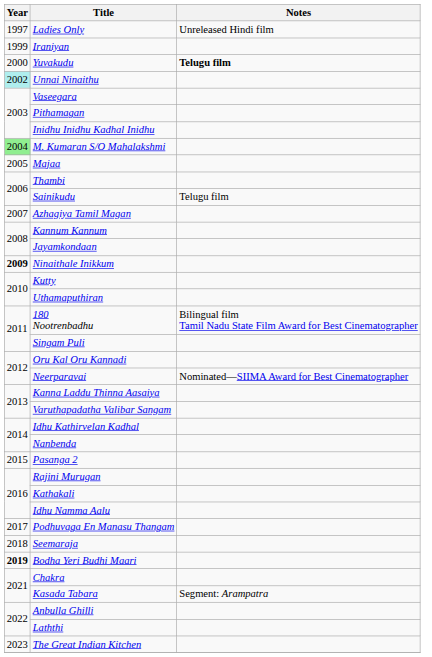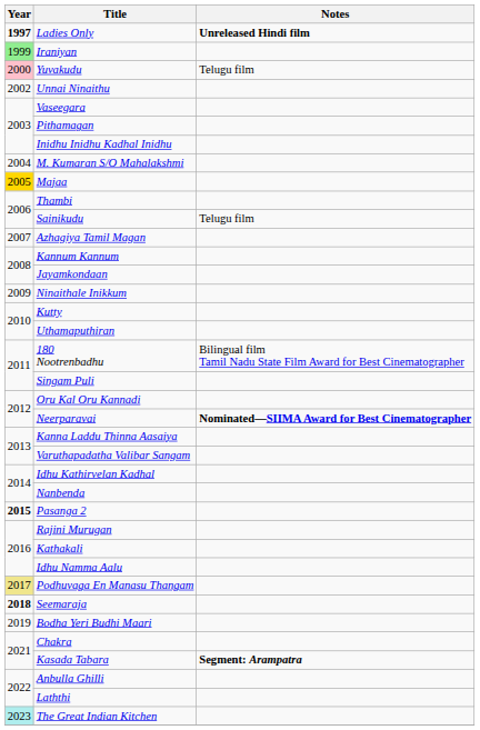Ladies Only | Year: normal -> bold
Ladies Only | Notes: normal -> bold
Iraniyan | Year: no background -> lightgreen background
Yuvakudu | Year: no background -> pink background
Yuvakudu | Notes: bold -> normal
Unnai Ninaithu | Year: paleturquoise background -> no background
M. Kumaran S/O Mahalakshmi | Year: lightgreen background -> no background
Majaa | Year: no background -> gold background
Ninaithale Inikkum | Year: bold -> normal
Neerparavai | Notes: normal -> bold
Pasanga 2 | Year: normal -> bold
Podhuvaga En Manasu Thangam | Year: no background -> khaki background
Seemaraja | Year: normal -> bold
Bodha Yeri Budhi Maari | Year: bold -> normal
Kasada Tabara | Notes: normal -> bold
The Great Indian Kitchen | Year: no background -> paleturquoise background
